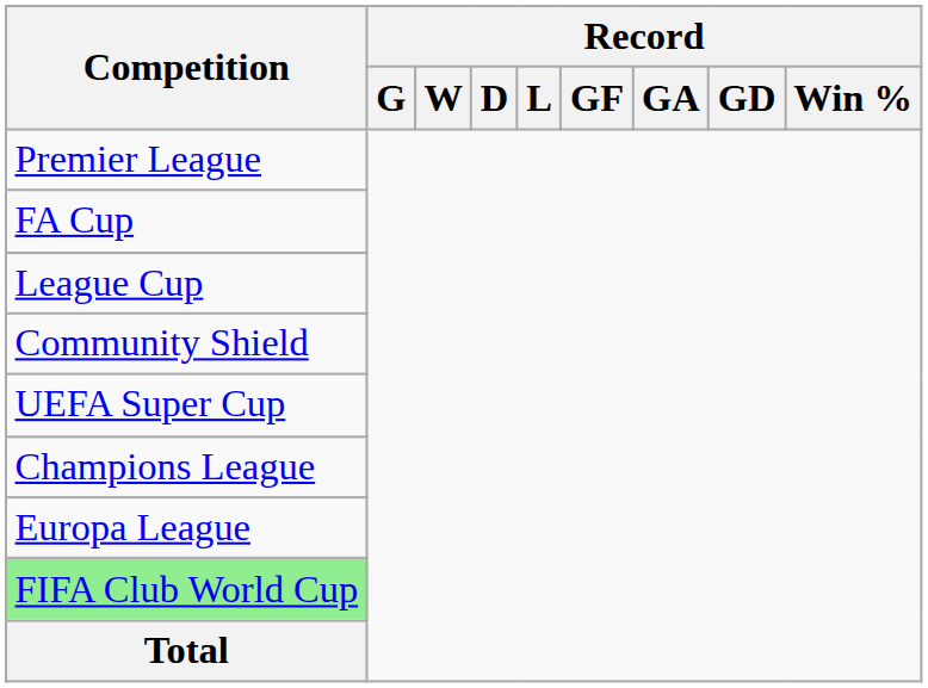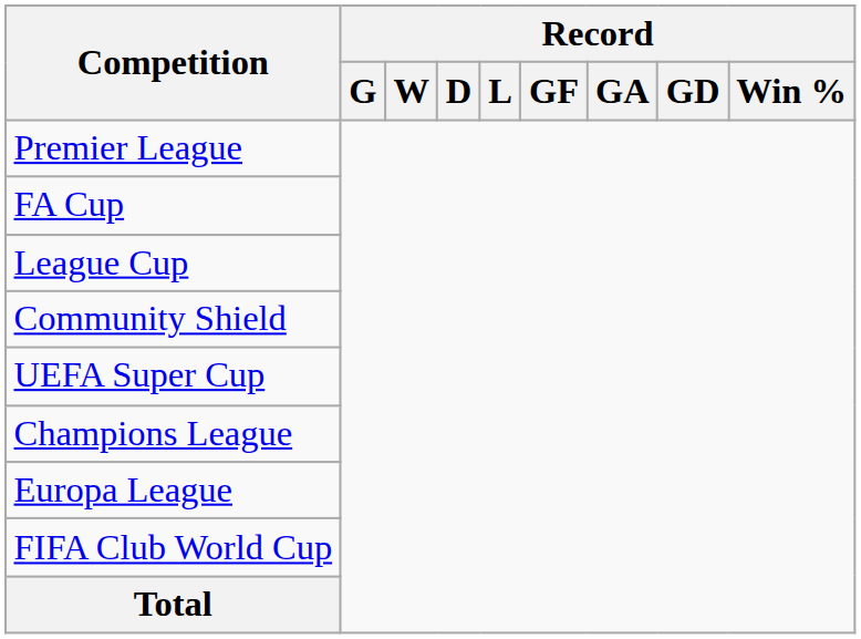FIFA Club World Cup | Competition: lightgreen background -> no background
